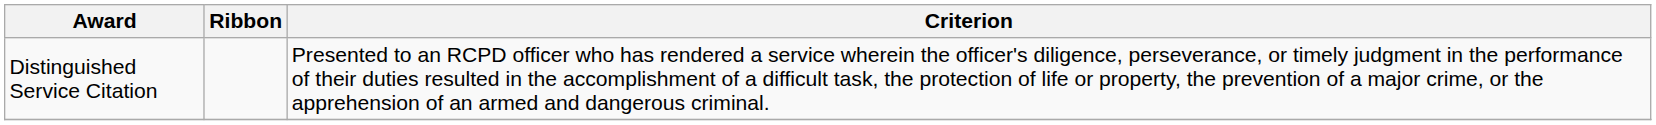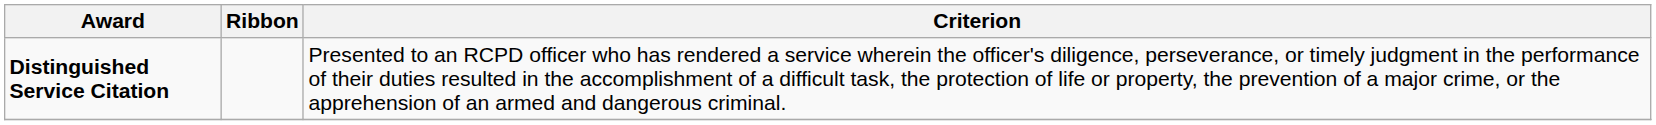Distinguished Service Citation | Award: normal -> bold
